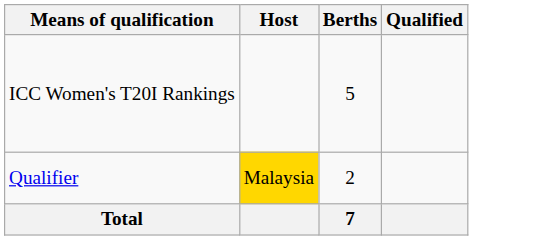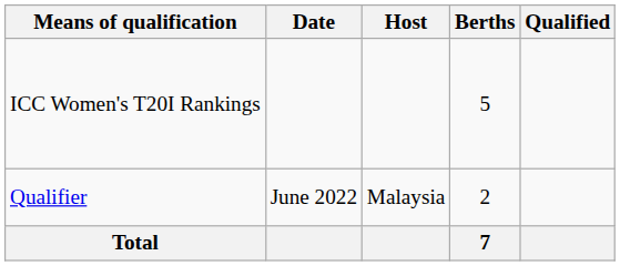+ column: Date | June 2022
Qualifier | Host: gold background -> no background
